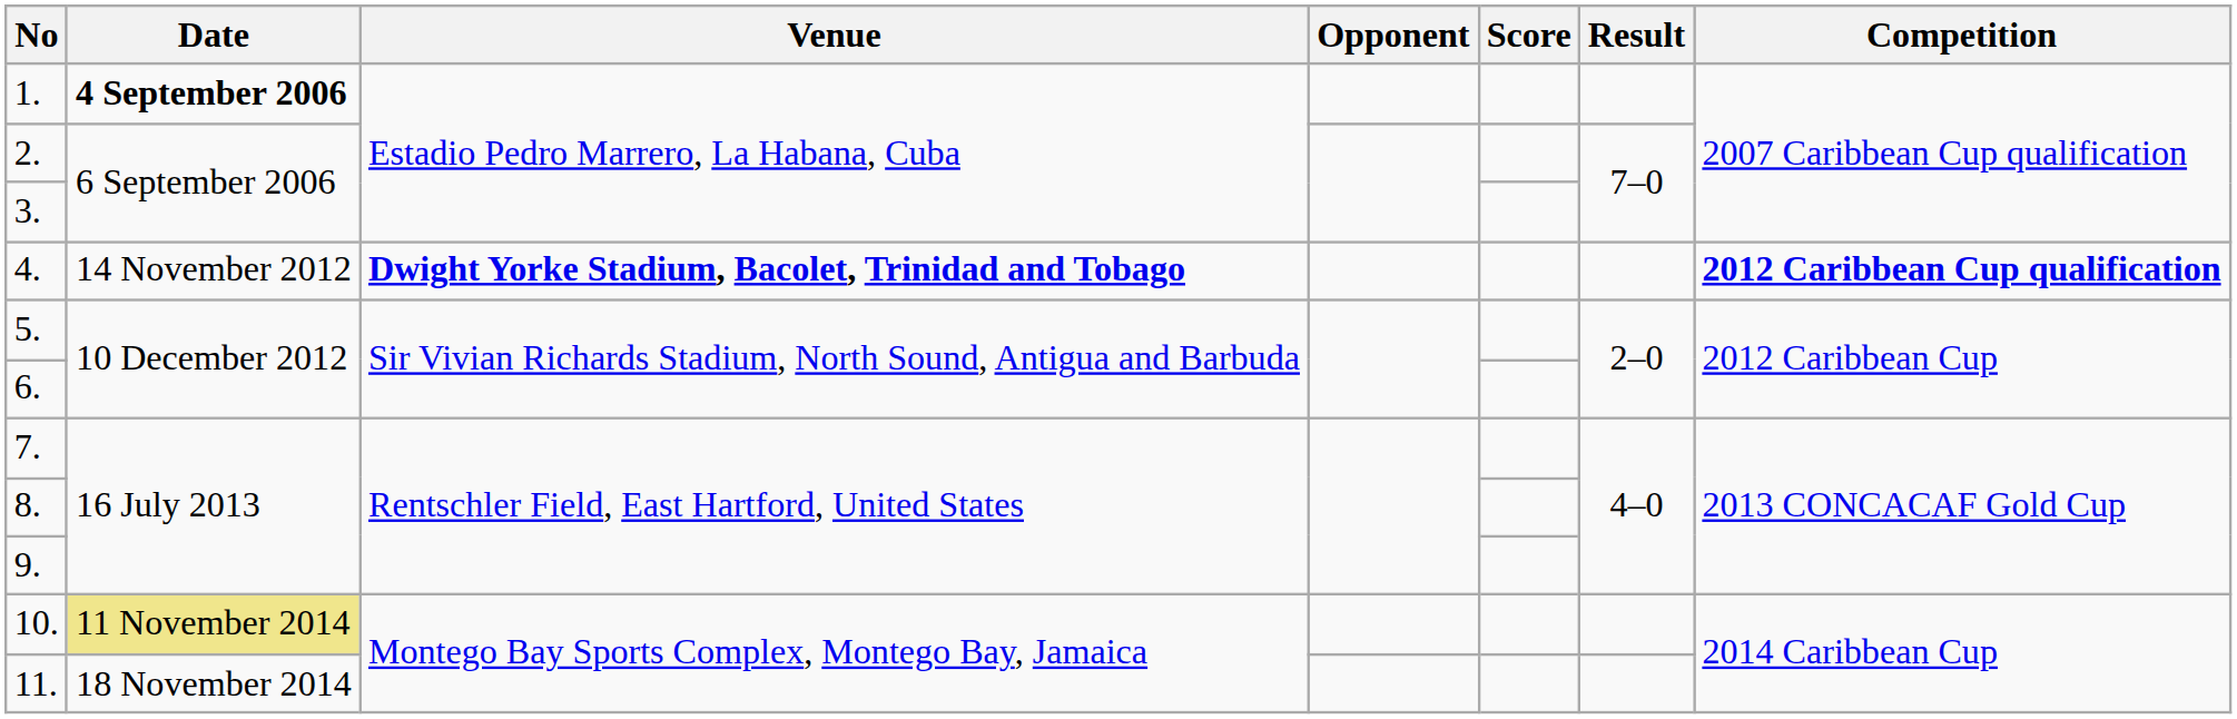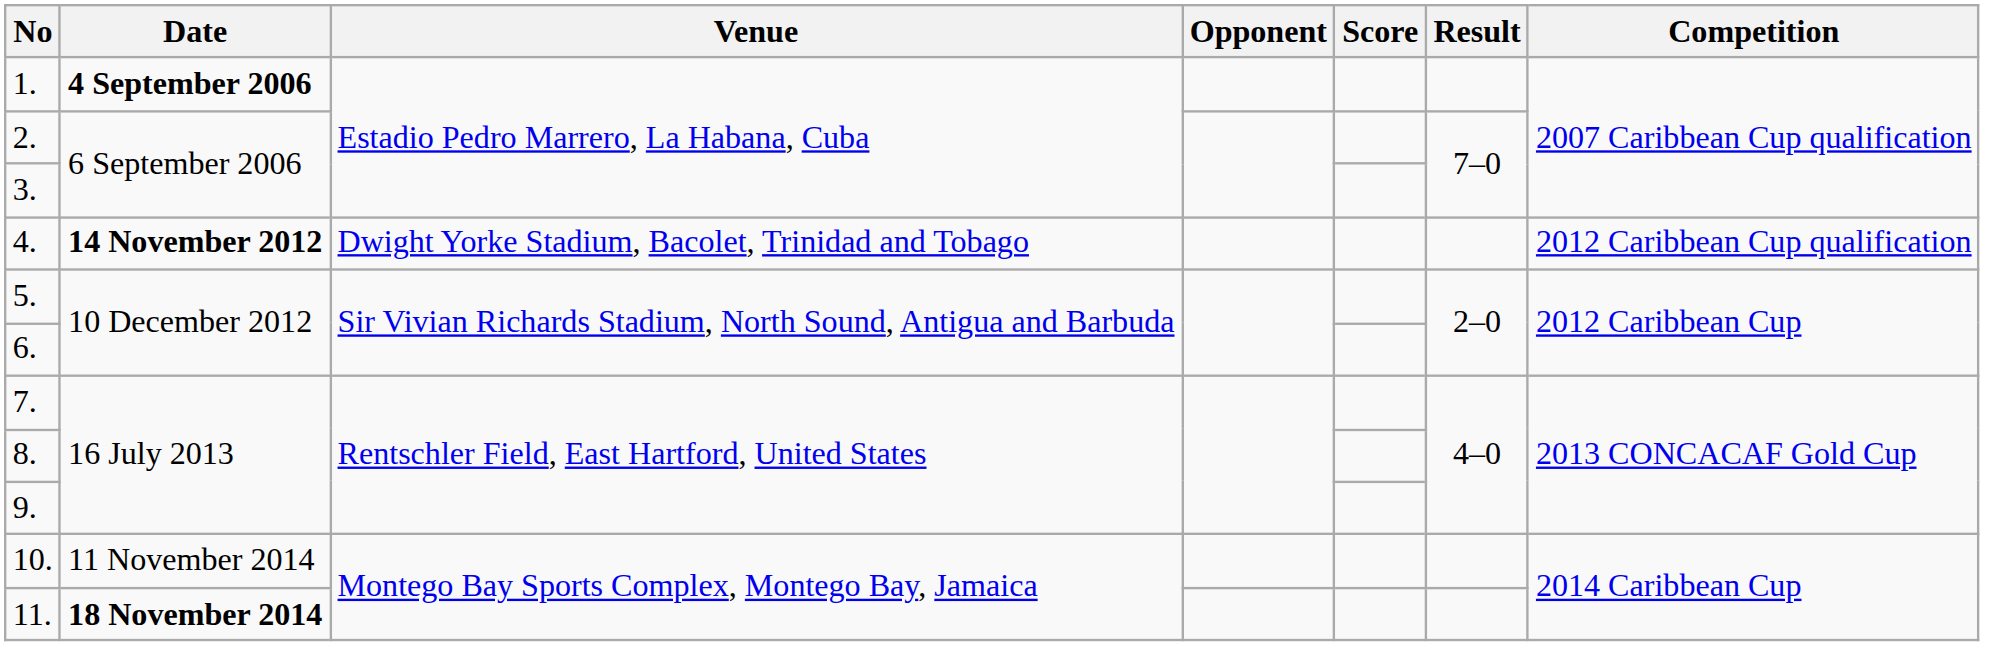4. | Date: normal -> bold
4. | Venue: bold -> normal
4. | Competition: bold -> normal
10. | Date: khaki background -> no background
11. | Date: normal -> bold
